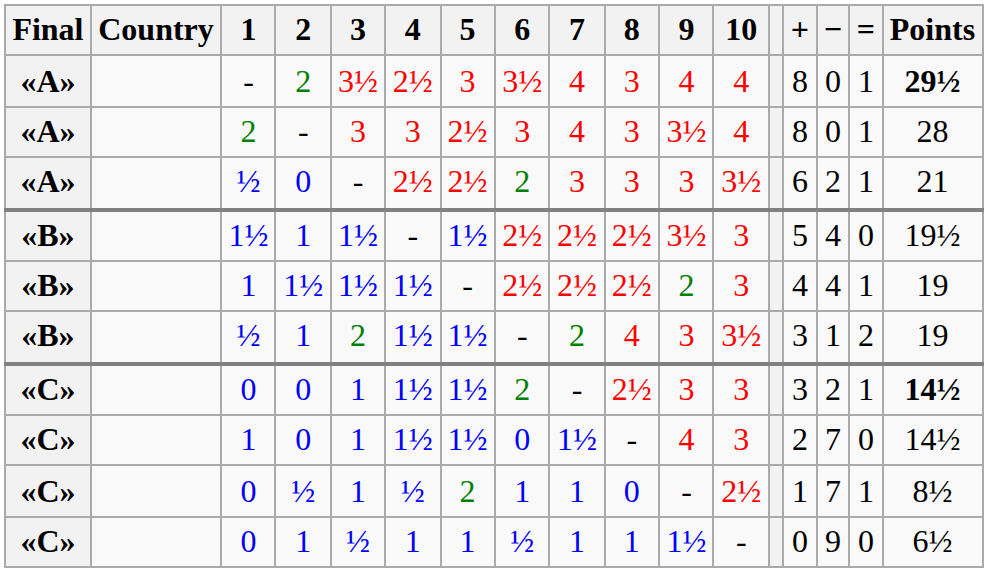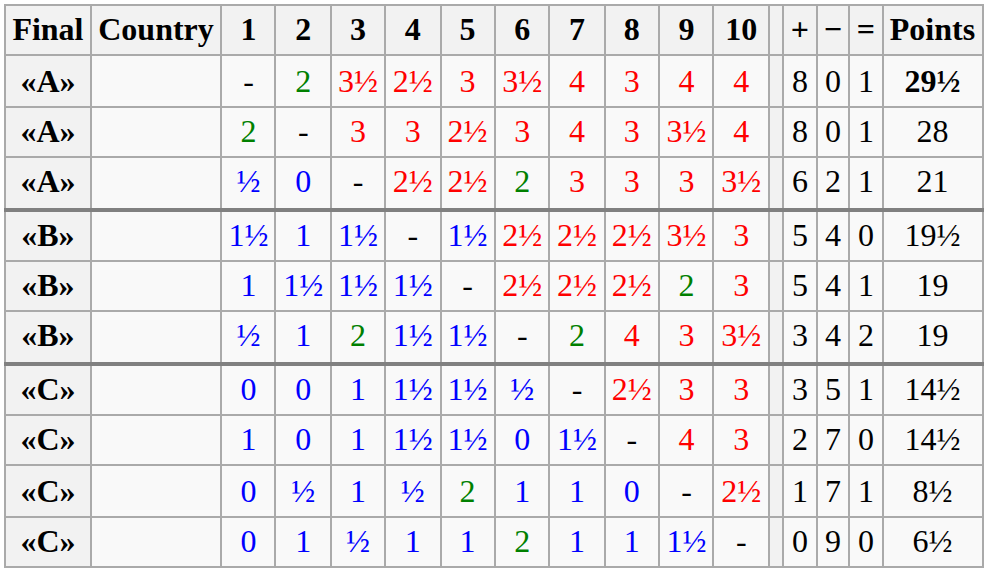row 6 | +: 4 -> 5
row 7 | −: 1 -> 4
row 8 | 6: 2 -> ½
row 8 | −: 2 -> 5
row 8 | Points: bold -> normal
row 11 | 6: ½ -> 2
